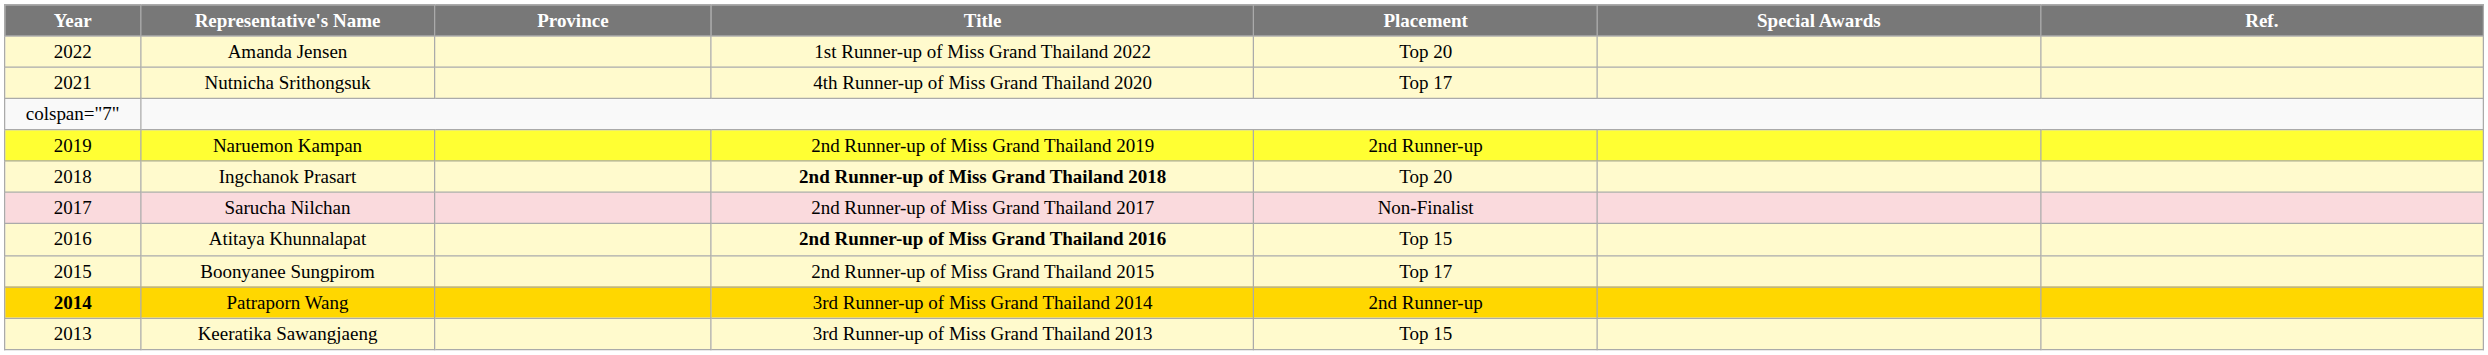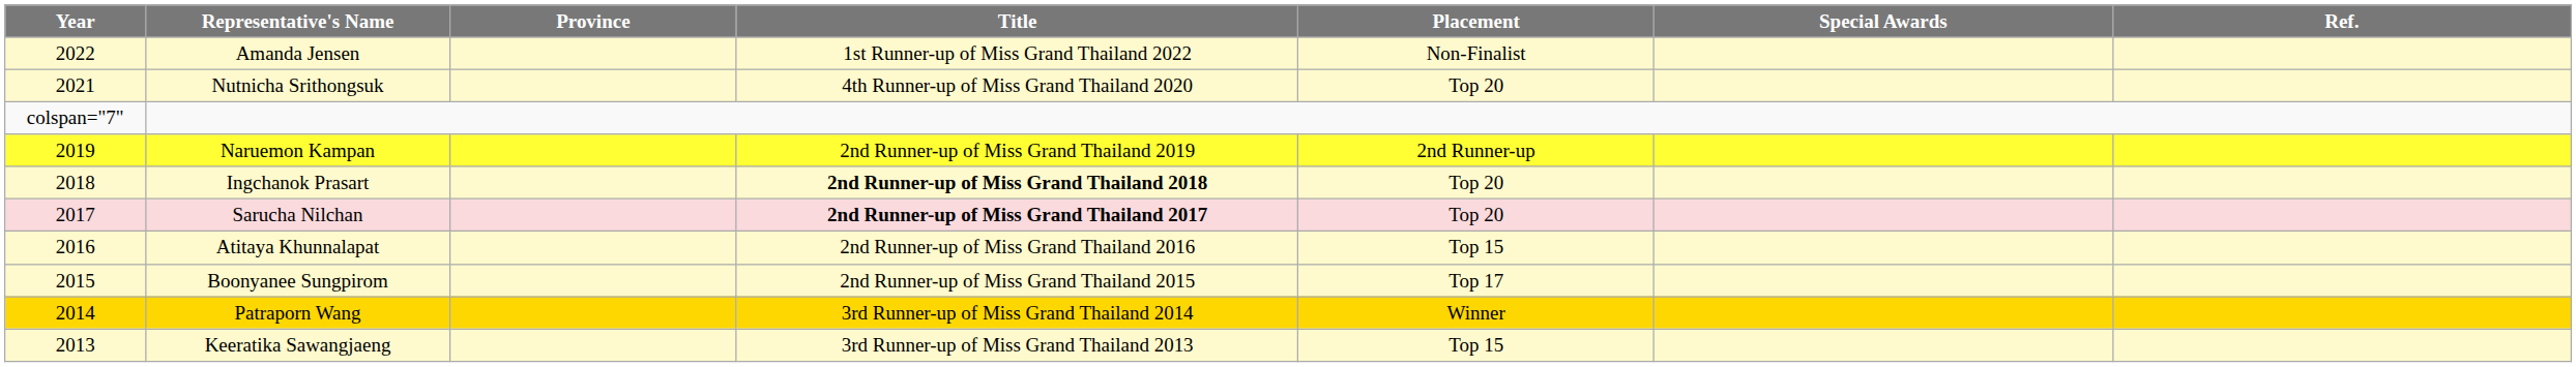Amanda Jensen | Placement: Top 20 -> Non-Finalist
Nutnicha Srithongsuk | Placement: Top 17 -> Top 20
Sarucha Nilchan | Title: normal -> bold
Sarucha Nilchan | Placement: Non-Finalist -> Top 20
Atitaya Khunnalapat | Title: bold -> normal
Patraporn Wang | Year: bold -> normal
Patraporn Wang | Placement: 2nd Runner-up -> Winner
